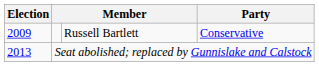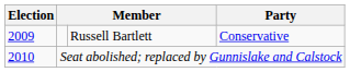Seat abolished; replaced by Gunnislake and Calstock | Election: 2013 -> 2010
